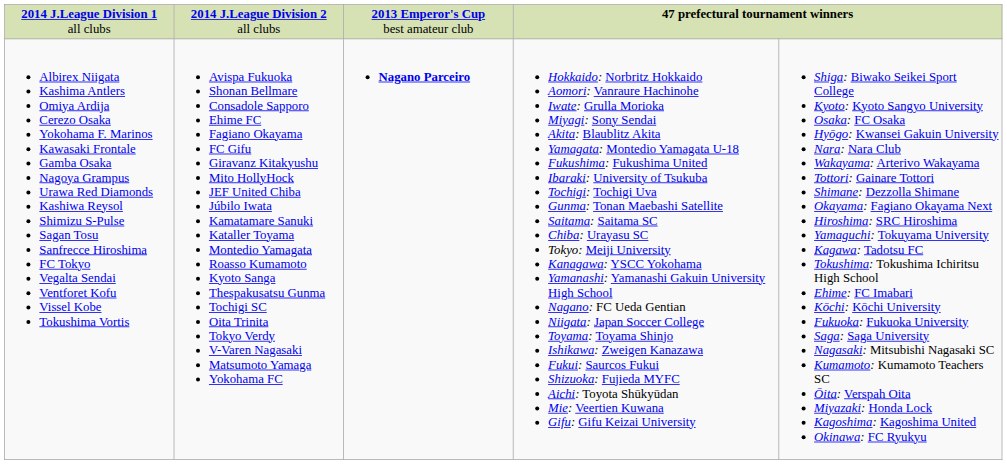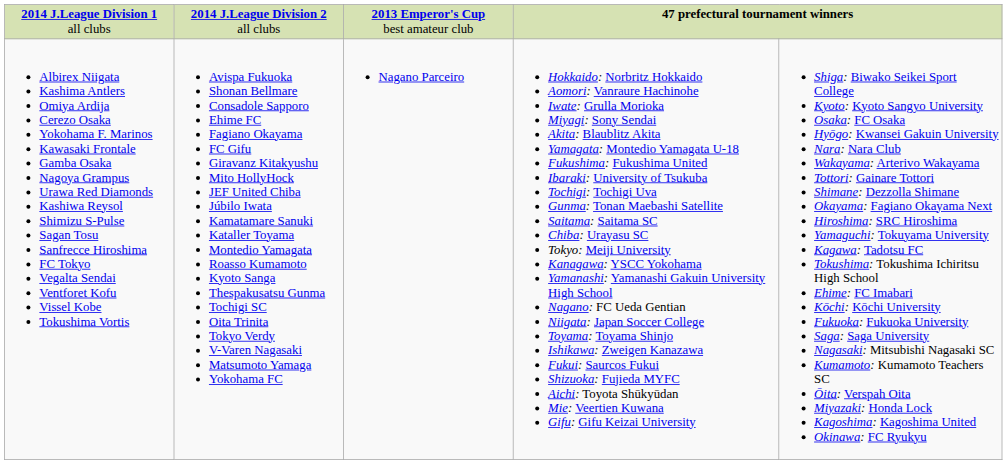row 2 | column 3: bold -> normal
